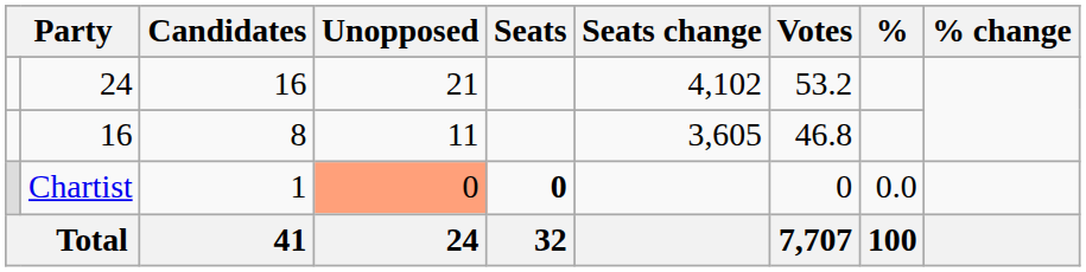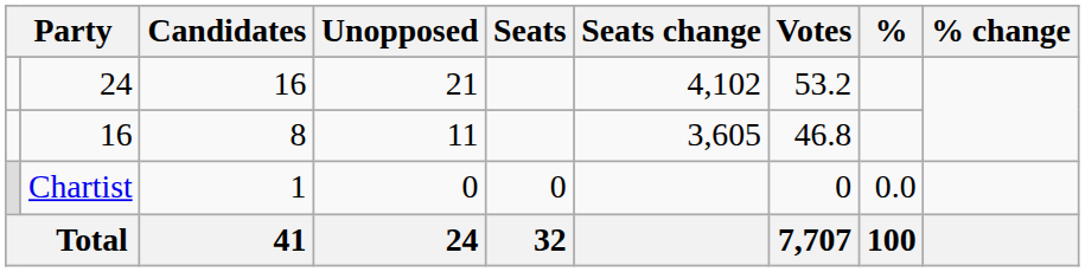Chartist | Unopposed: lightsalmon background -> no background
Chartist | Seats: bold -> normal
